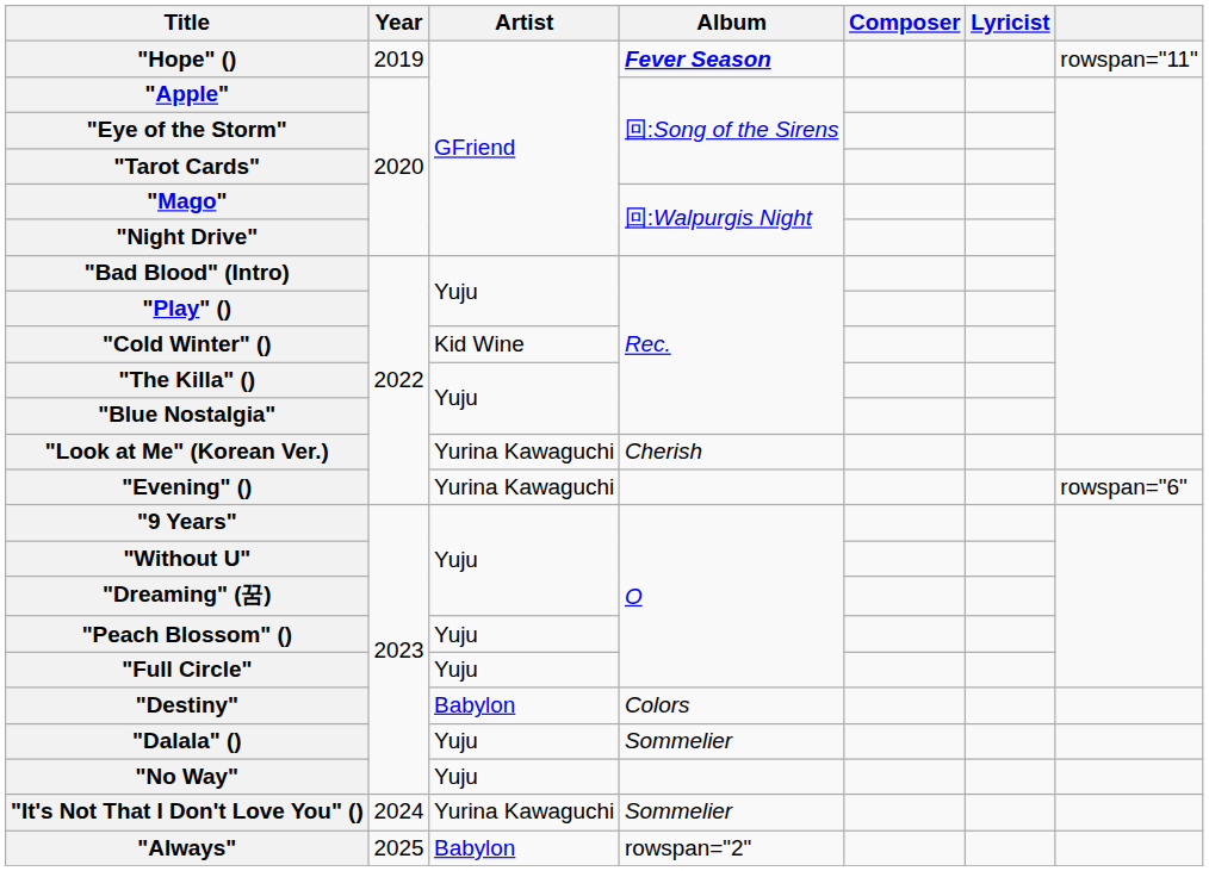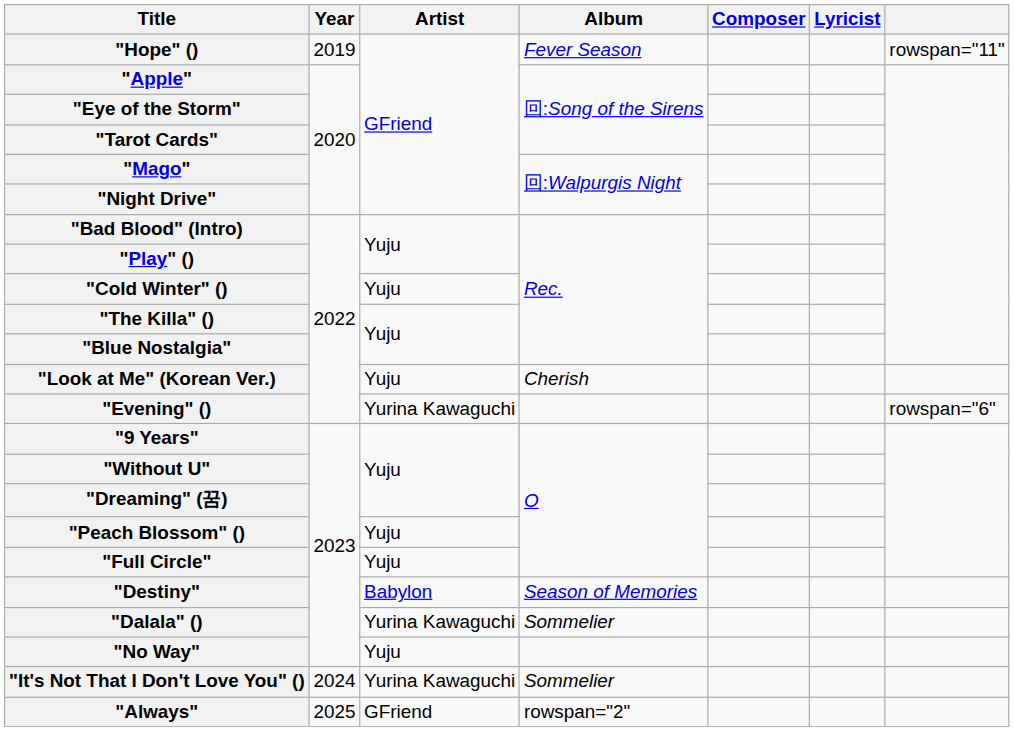"Hope" () | Album: bold -> normal
"Cold Winter" () | Artist: Kid Wine -> Yuju
"Look at Me" (Korean Ver.) | Artist: Yurina Kawaguchi -> Yuju
"Destiny" | Album: Colors -> Season of Memories
"Dalala" () | Artist: Yuju -> Yurina Kawaguchi
"Always" | Artist: Babylon -> GFriend
